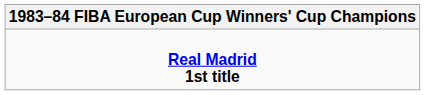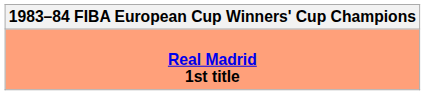row 2 | column 1: no background -> lightsalmon background
